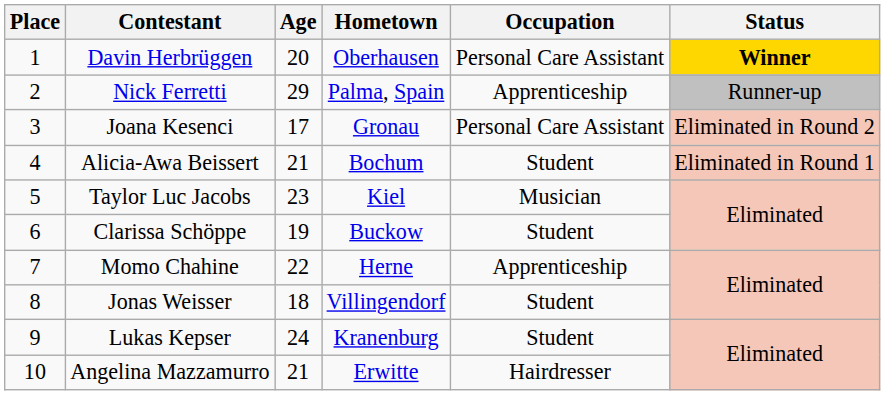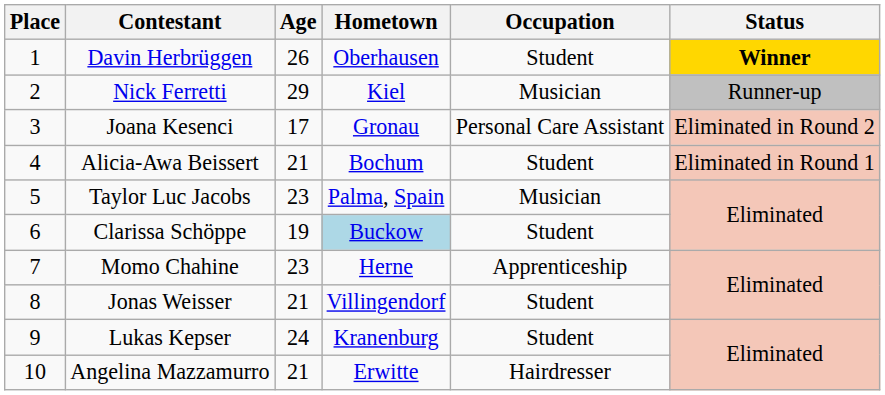Davin Herbrüggen | Age: 20 -> 26
Davin Herbrüggen | Occupation: Personal Care Assistant -> Student
Nick Ferretti | Hometown: Palma, Spain -> Kiel
Nick Ferretti | Occupation: Apprenticeship -> Musician
Taylor Luc Jacobs | Hometown: Kiel -> Palma, Spain
Clarissa Schöppe | Hometown: no background -> lightblue background
Momo Chahine | Age: 22 -> 23
Jonas Weisser | Age: 18 -> 21
